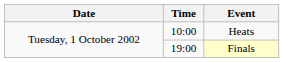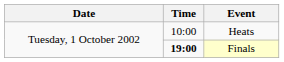Finals | Time: normal -> bold
